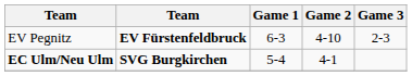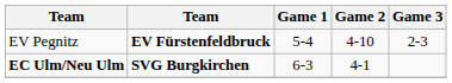EV Pegnitz | Game 1: 6-3 -> 5-4
EC Ulm/Neu Ulm | Game 1: 5-4 -> 6-3
